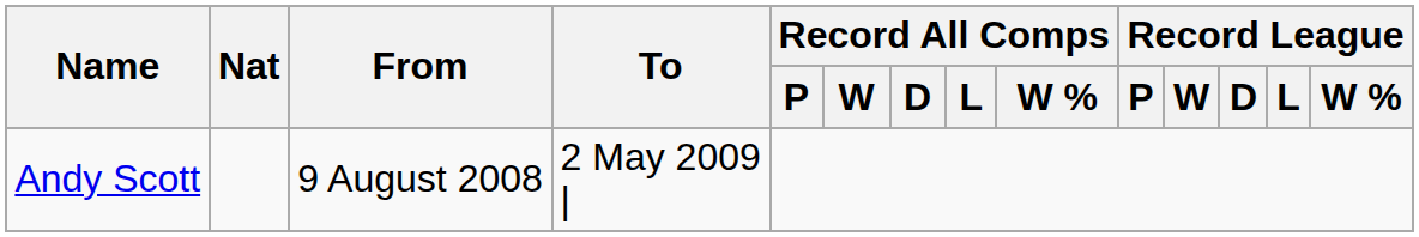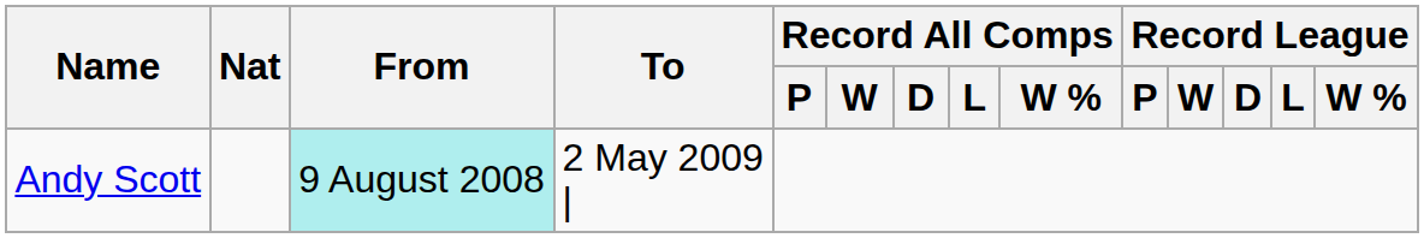Andy Scott | From: no background -> paleturquoise background
